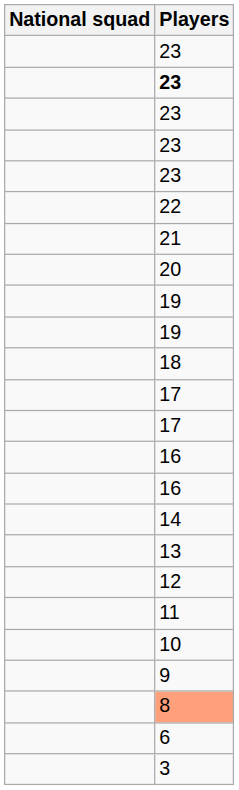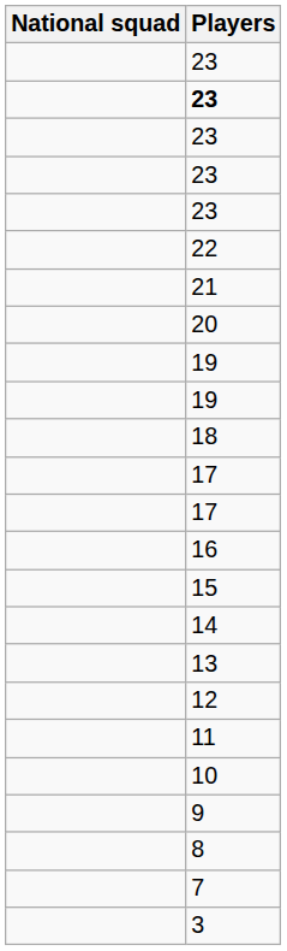row 16 | Players: 16 -> 15
row 23 | Players: lightsalmon background -> no background
row 24 | Players: 6 -> 7
